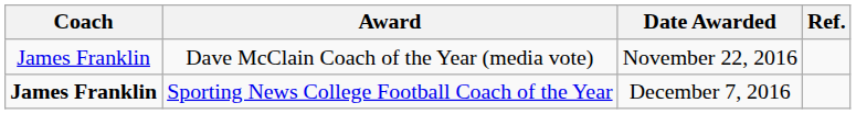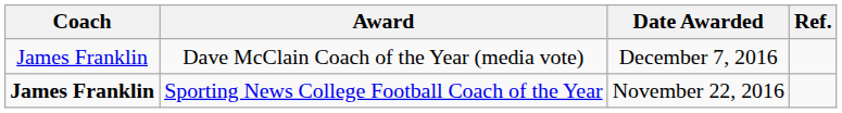Dave McClain Coach of the Year (media vote) | Date Awarded: November 22, 2016 -> December 7, 2016
Sporting News College Football Coach of the Year | Date Awarded: December 7, 2016 -> November 22, 2016
